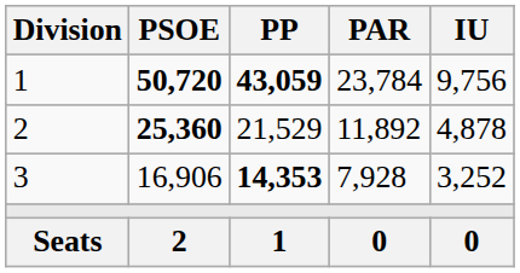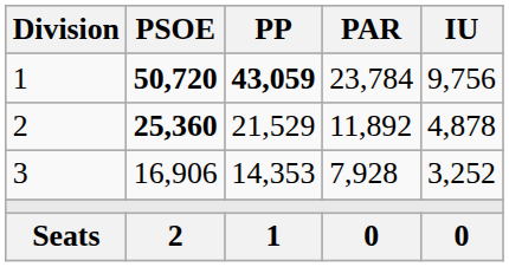3 | PP: bold -> normal
